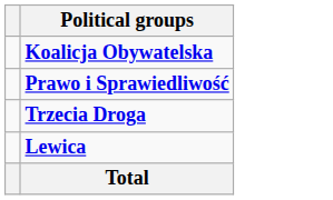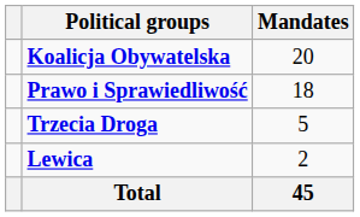+ column: Mandates | 20 | 18 | 5 | 2 | 45
